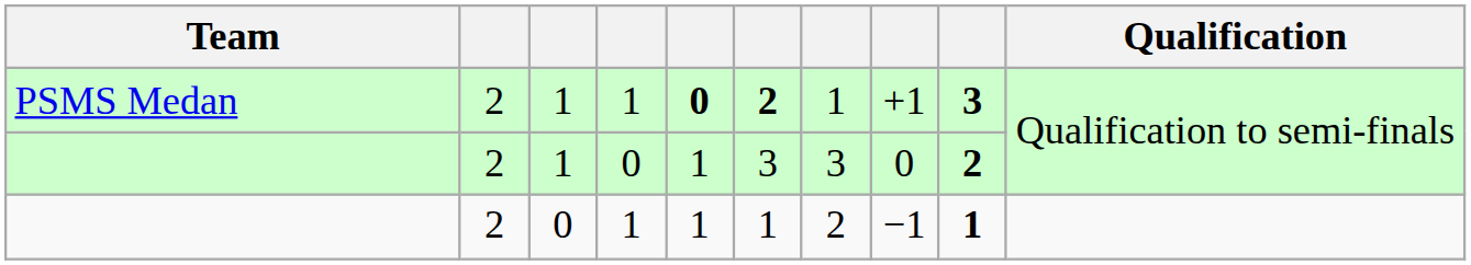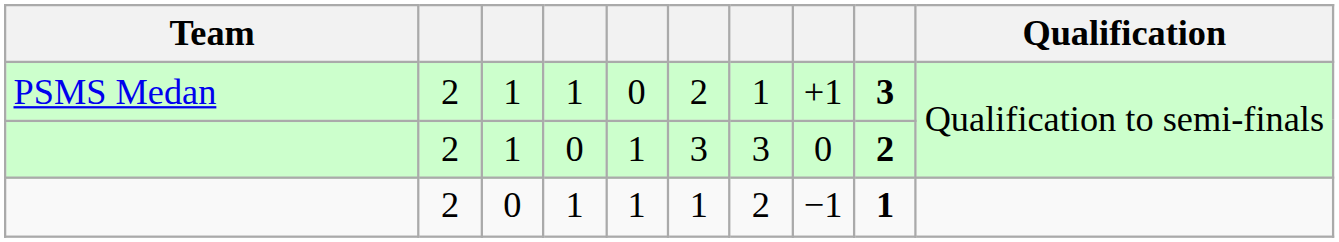PSMS Medan | column 5: bold -> normal
PSMS Medan | column 6: bold -> normal
